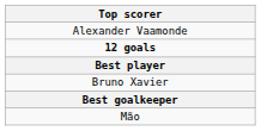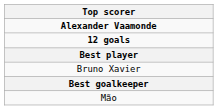row 2 | column 1: normal -> bold
